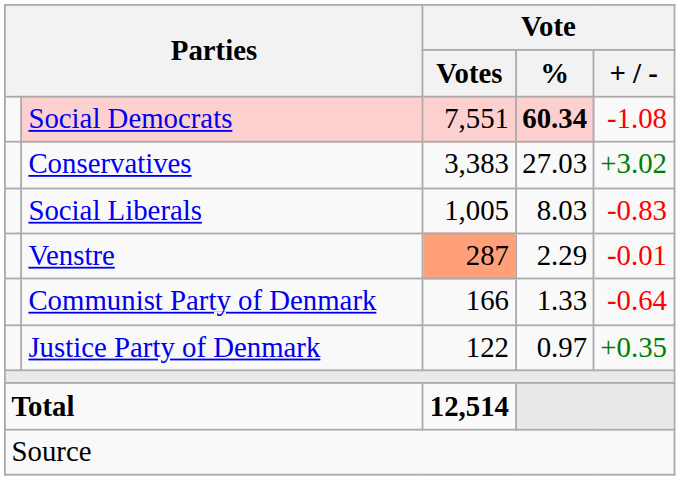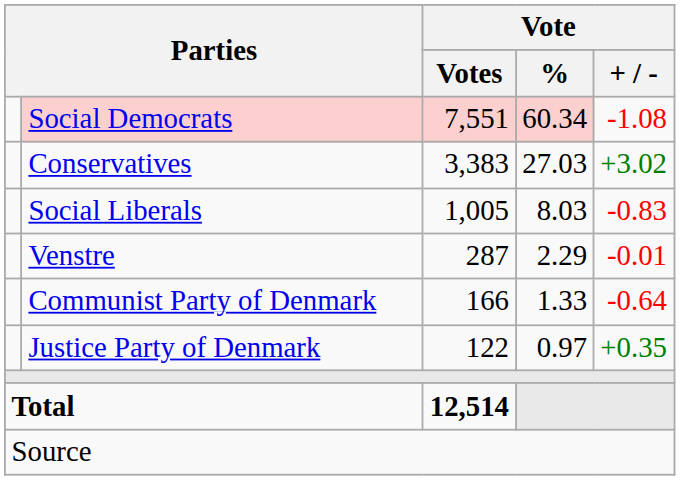Social Democrats | Vote / %: bold -> normal
Venstre | Vote / Votes: lightsalmon background -> no background
